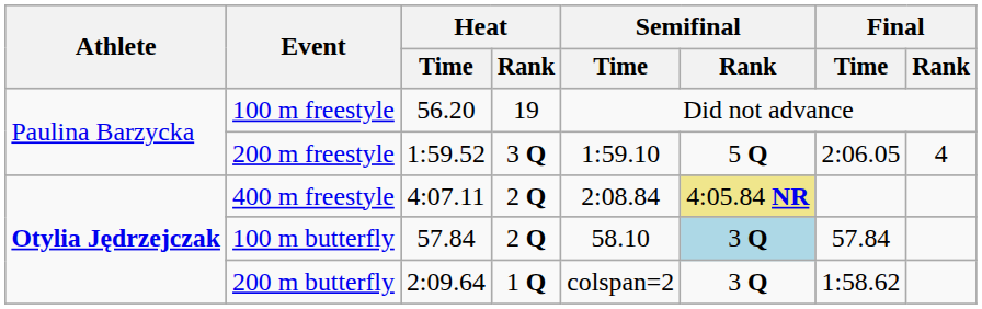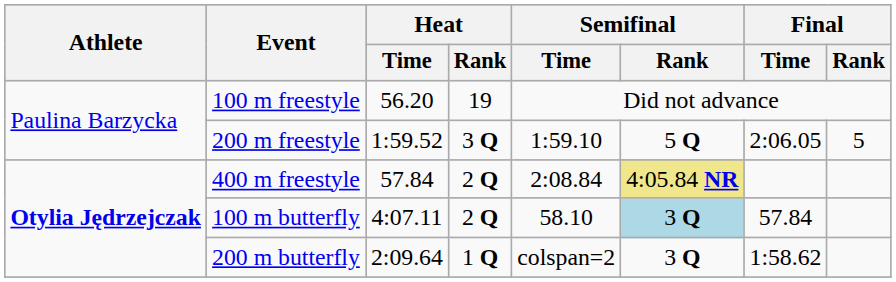200 m freestyle | Final / Rank: 4 -> 5
400 m freestyle | Heat / Time: 4:07.11 -> 57.84
100 m butterfly | Heat / Time: 57.84 -> 4:07.11
